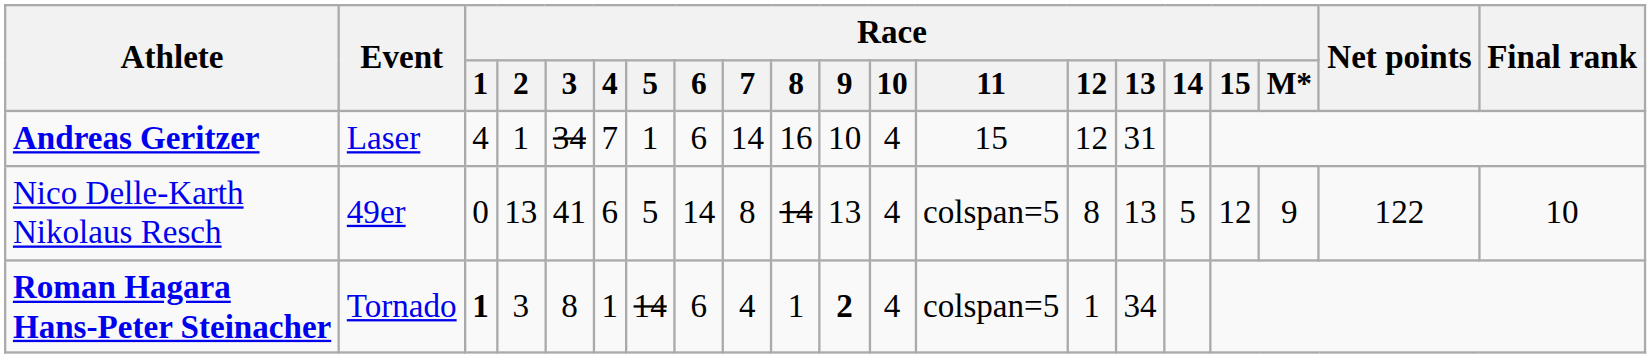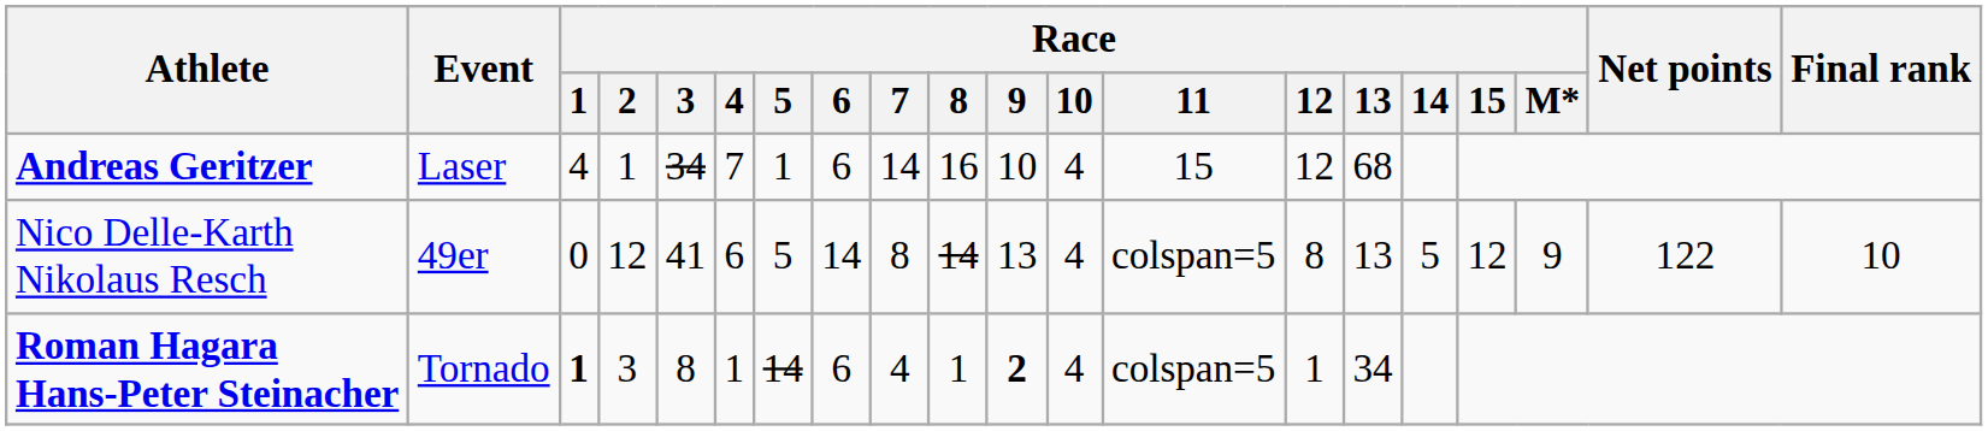Andreas Geritzer | Race / 13: 31 -> 68
Nico Delle-Karth Nikolaus Resch | Race / 2: 13 -> 12
